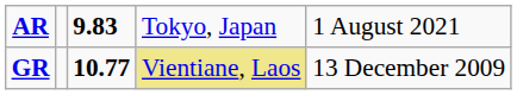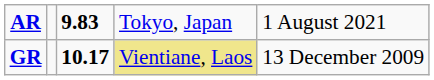GR | column 3: 10.77 -> 10.17
